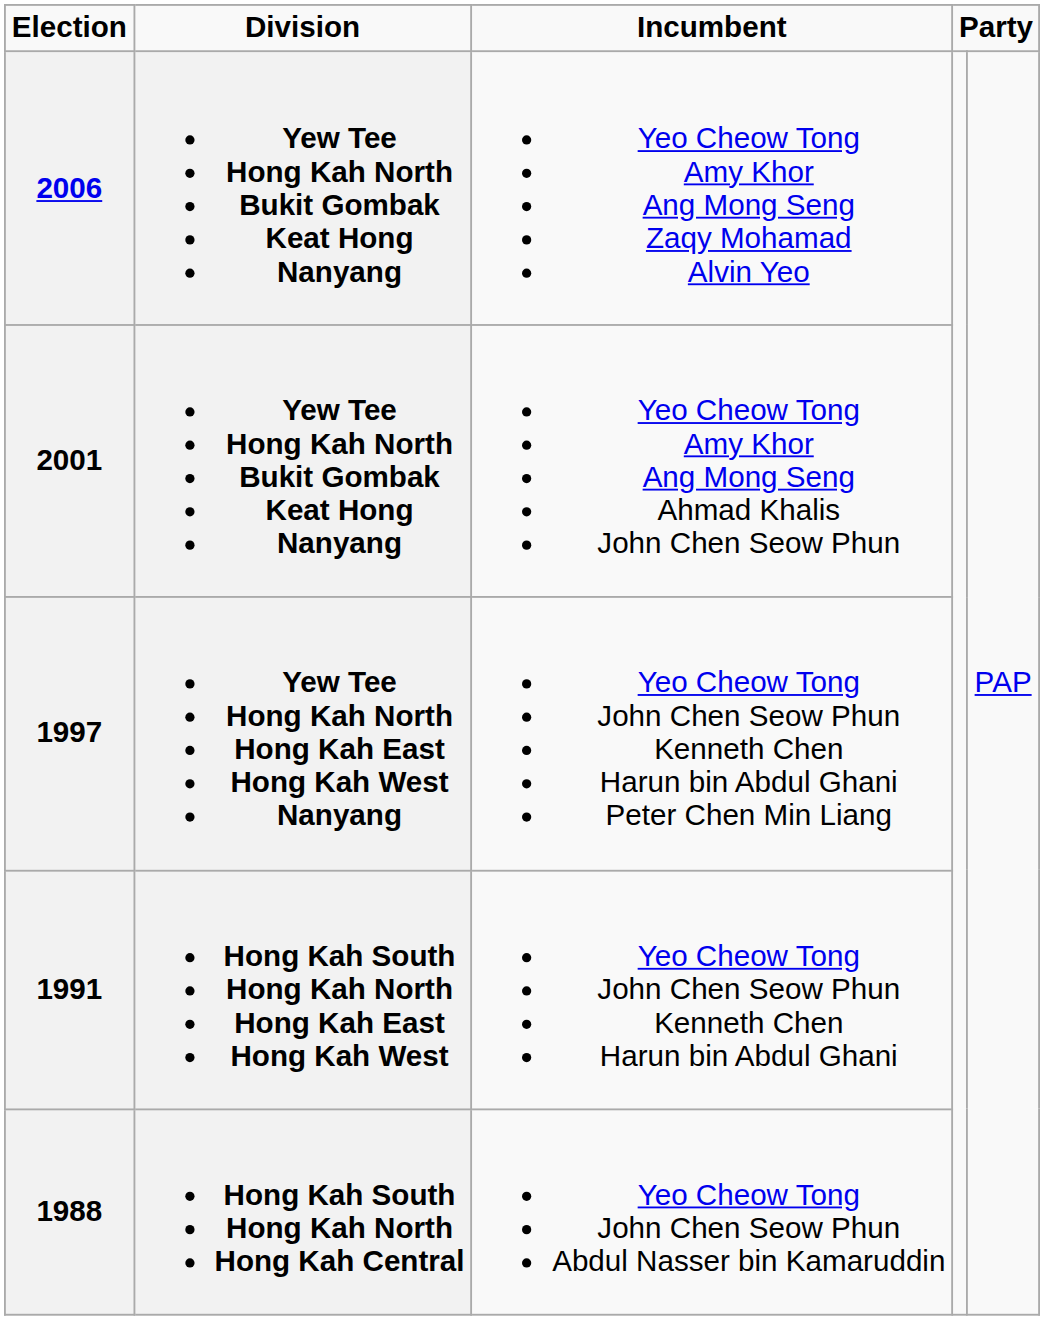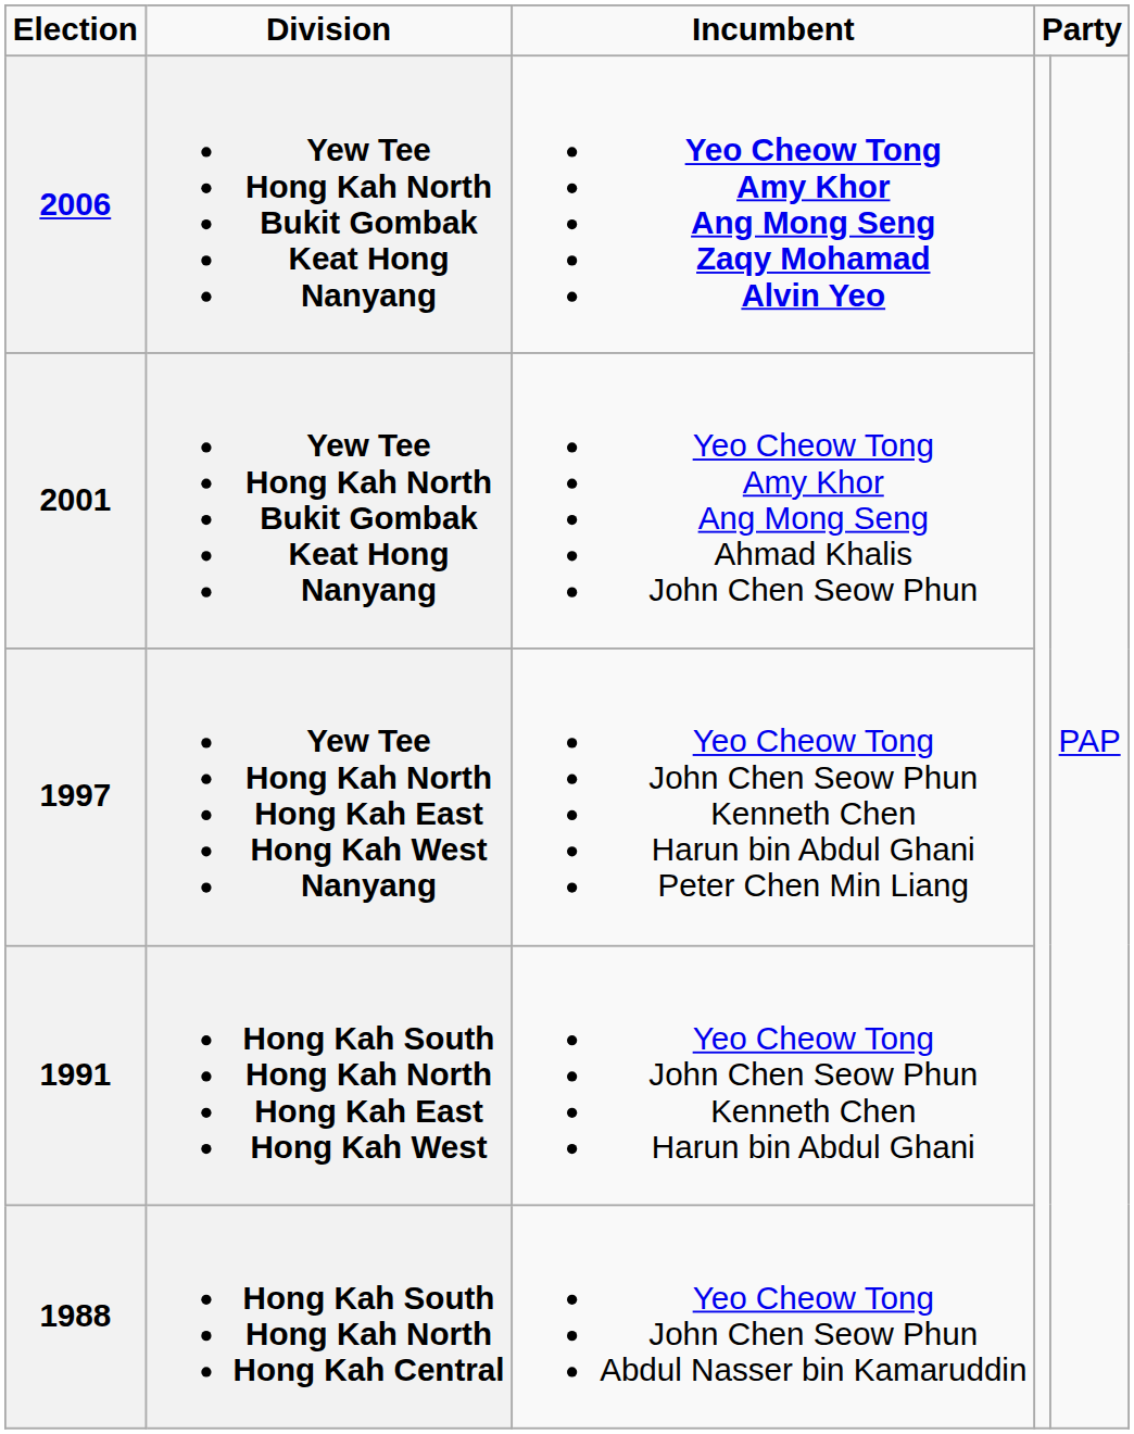2006 | Incumbent: normal -> bold
